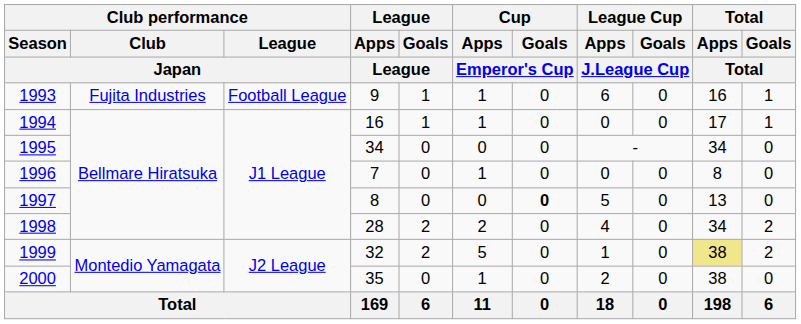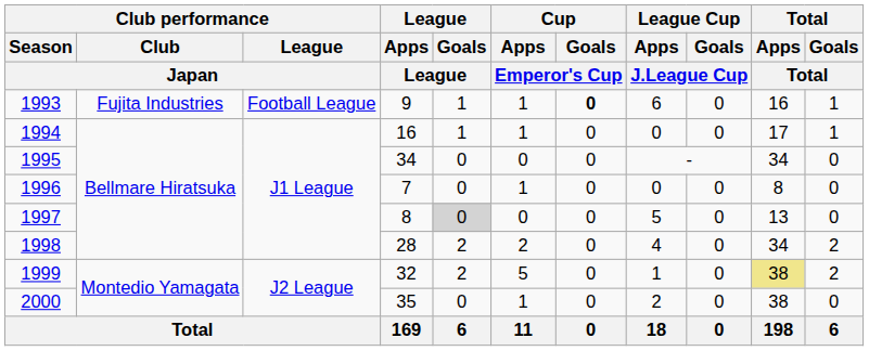1993 | Cup / Goals / Emperor's Cup: normal -> bold
1997 | League / Goals / League: no background -> lightgrey background
1997 | Cup / Goals / Emperor's Cup: bold -> normal
